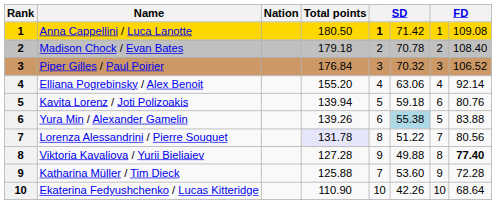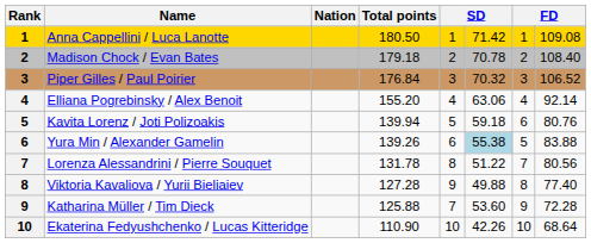Anna Cappellini / Luca Lanotte | column 5: bold -> normal
Lorenza Alessandrini / Pierre Souquet | Total points: lavender background -> no background
Viktoria Kavaliova / Yurii Bieliaiev | column 8: bold -> normal
